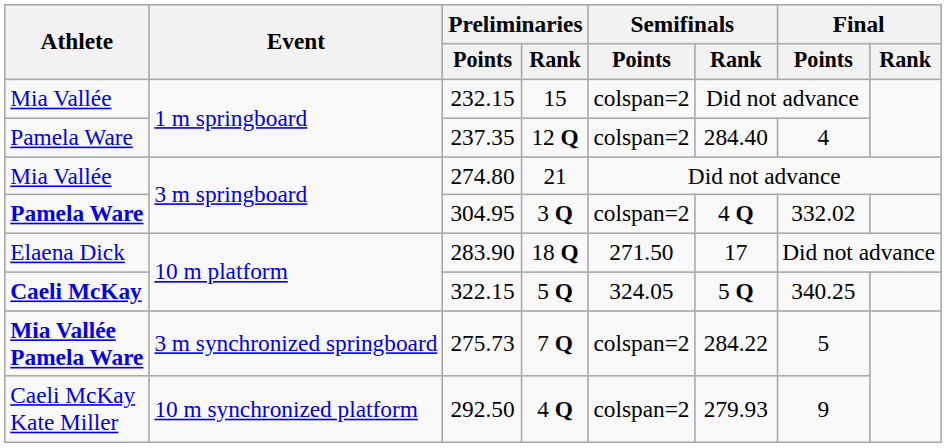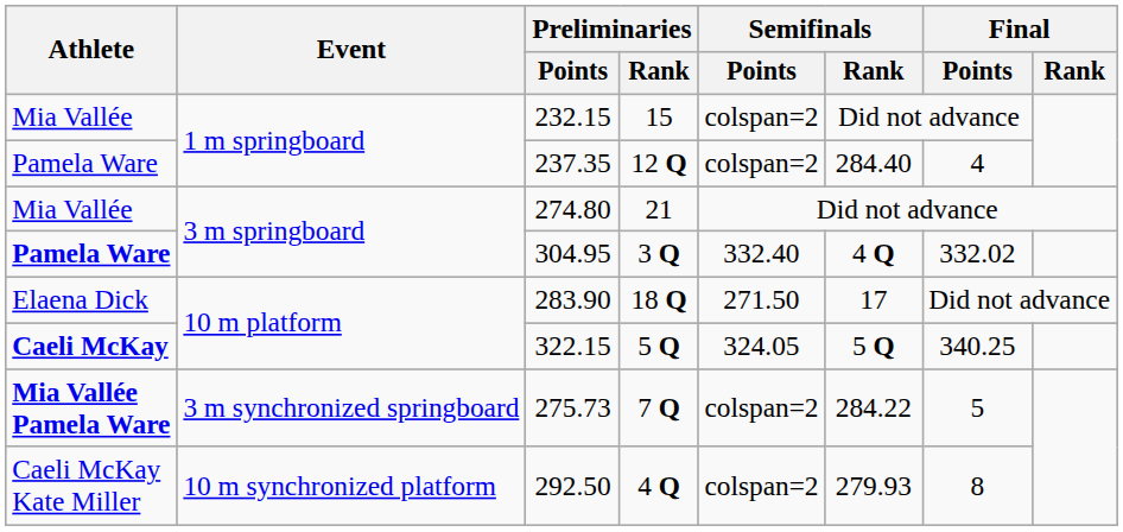304.95 | Semifinals / Points: colspan=2 -> 332.40
292.50 | Final / Points: 9 -> 8
